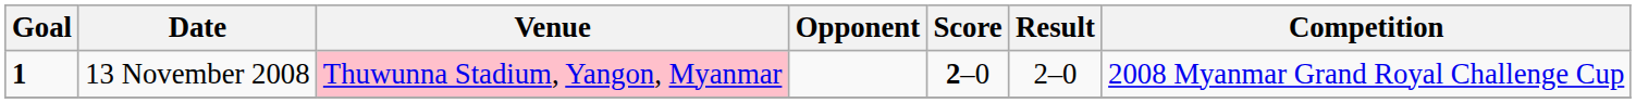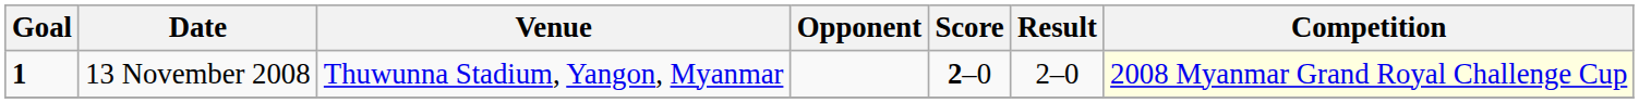13 November 2008 | Venue: pink background -> no background
13 November 2008 | Competition: no background -> lightyellow background
